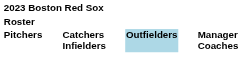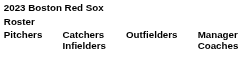Pitchers | column 3: lightblue background -> no background
